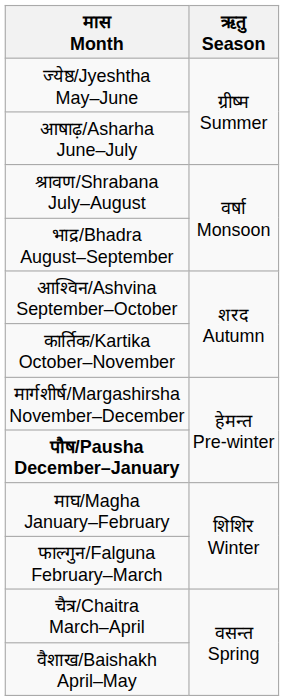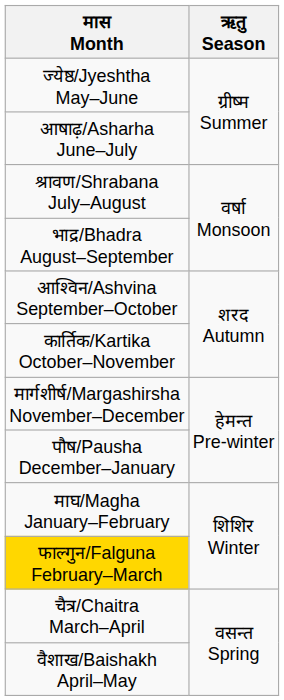पौष/Pausha December–January | मास Month: bold -> normal
फाल्गुन/Falguna February–March | मास Month: no background -> gold background
